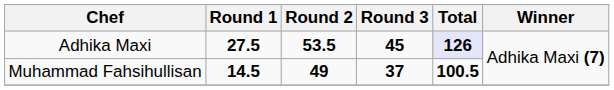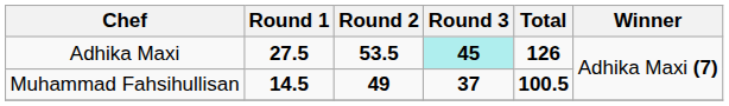Adhika Maxi | Round 3: no background -> paleturquoise background
Adhika Maxi | Total: lavender background -> no background
